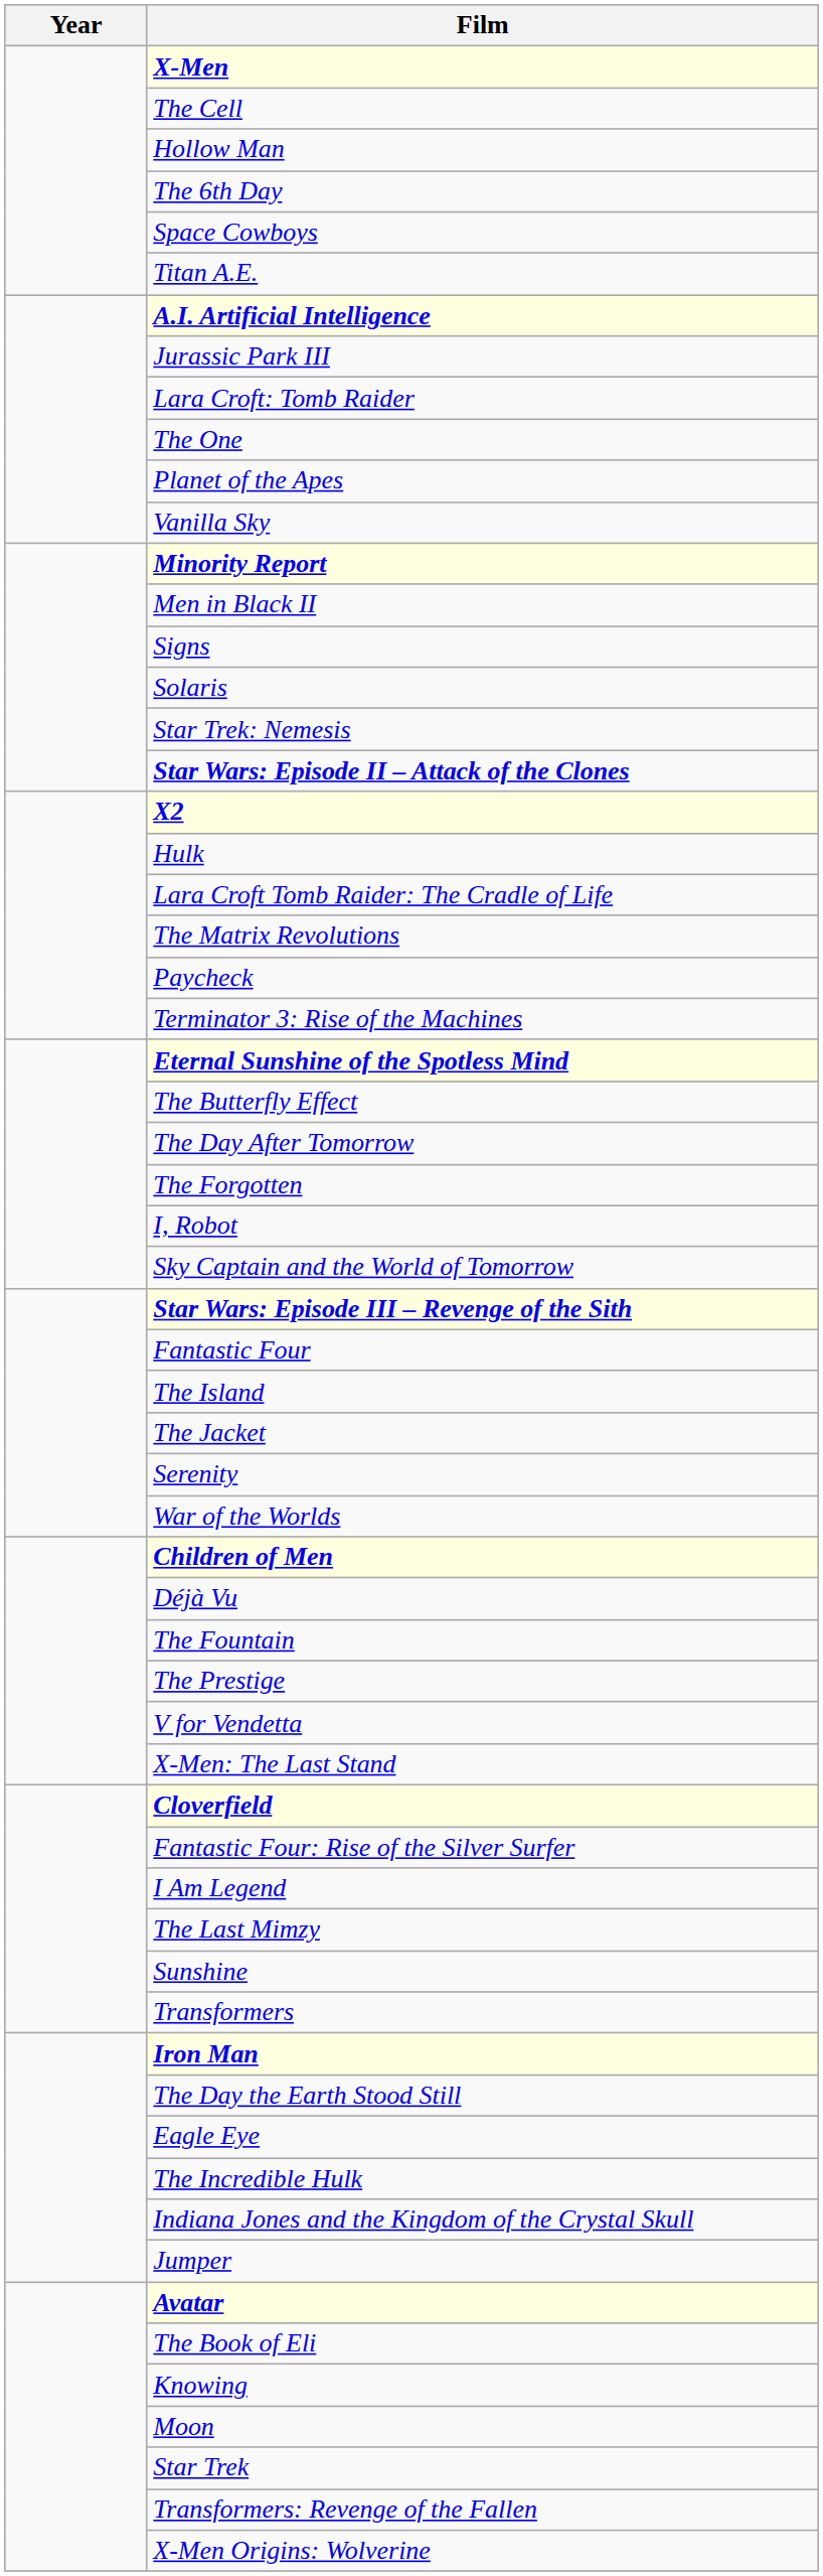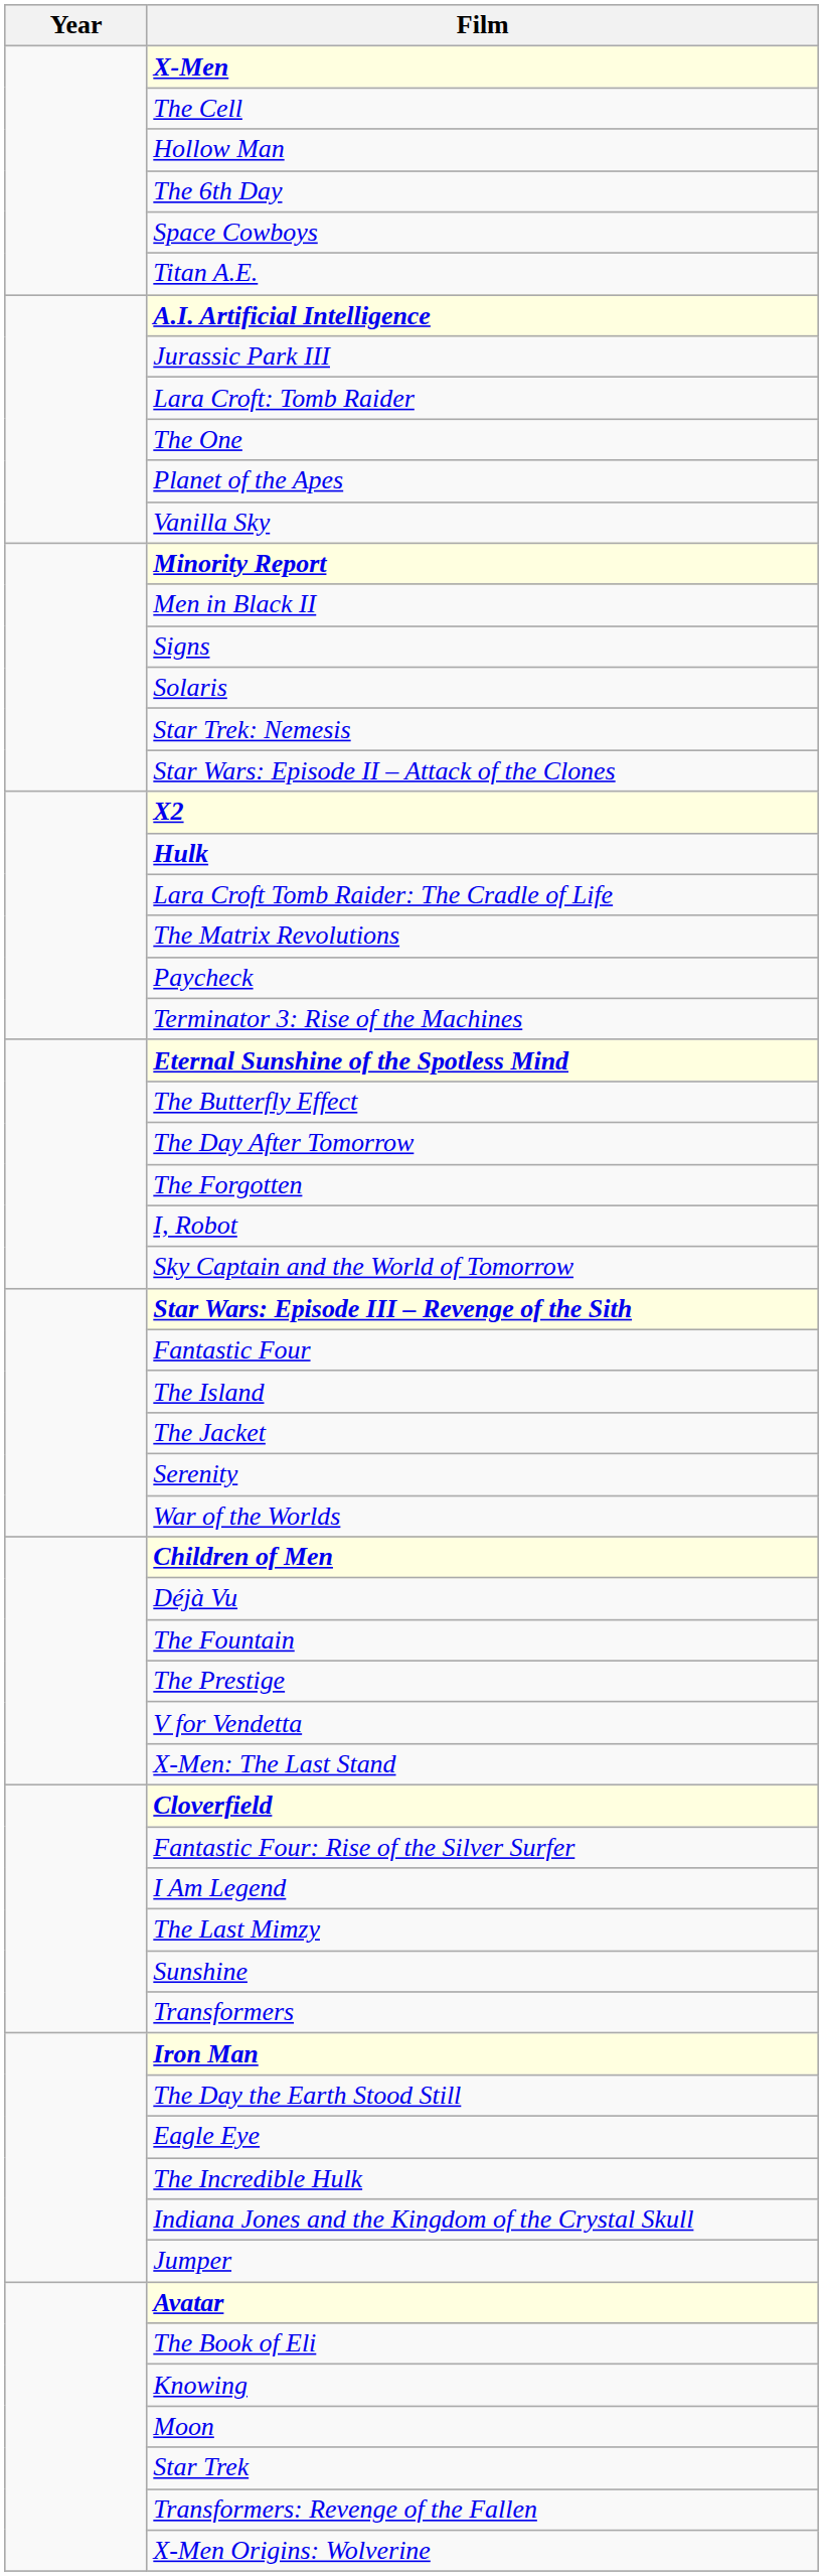Star Wars: Episode II – Attack of the Clones | Film: bold -> normal
Hulk | Film: normal -> bold
